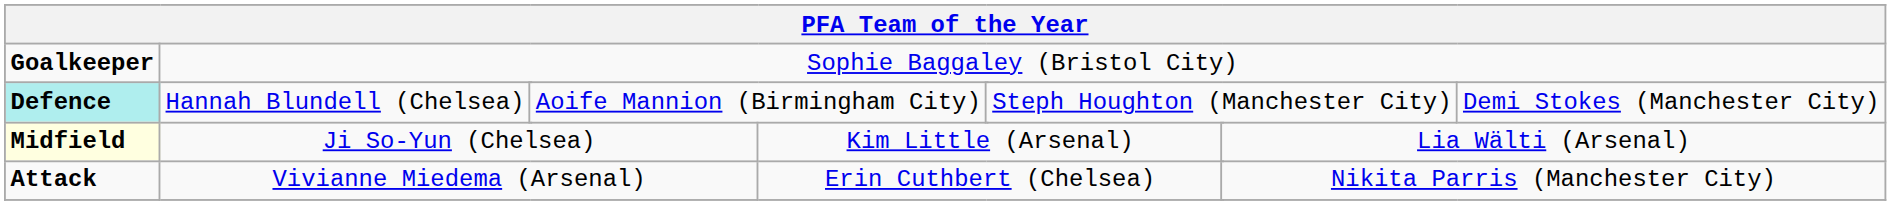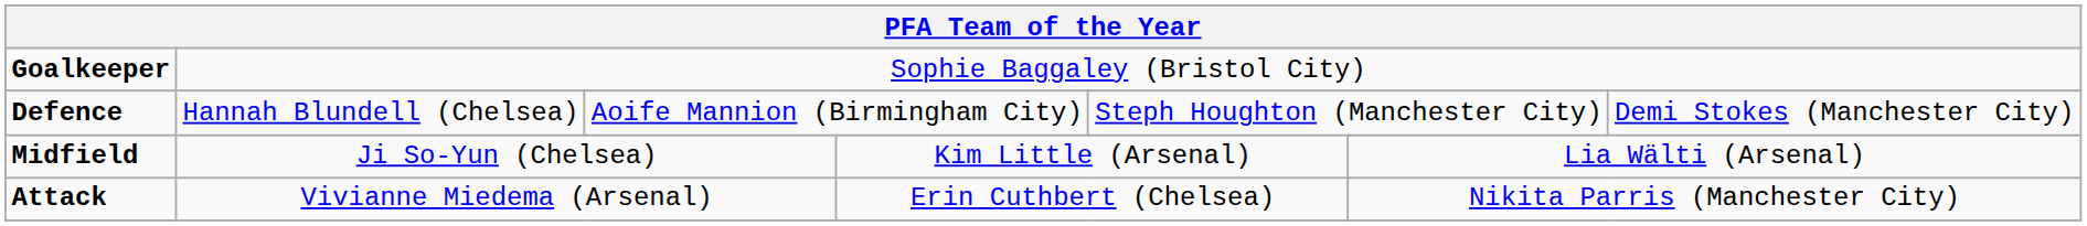Defence | column 1: paleturquoise background -> no background
Midfield | column 1: lightyellow background -> no background
